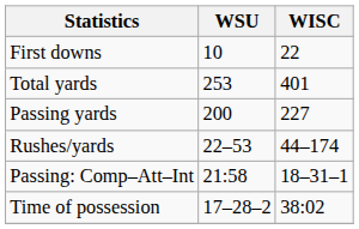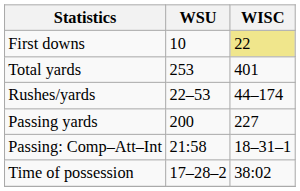First downs | WISC: no background -> khaki background
rows swapped: Rushes/yards <-> Passing yards
